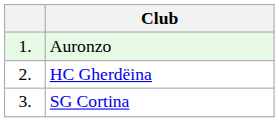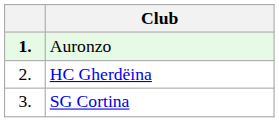Auronzo | column 1: normal -> bold
